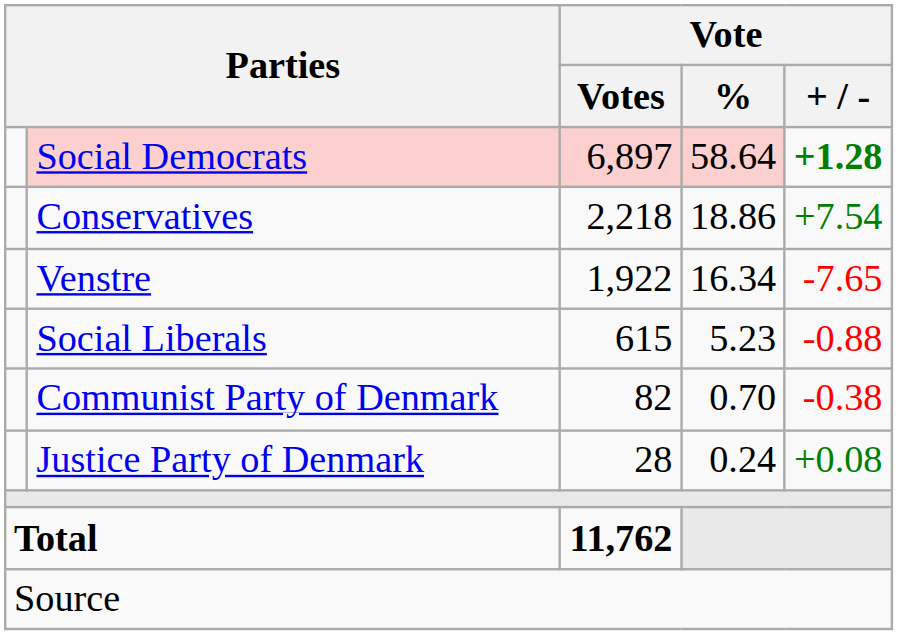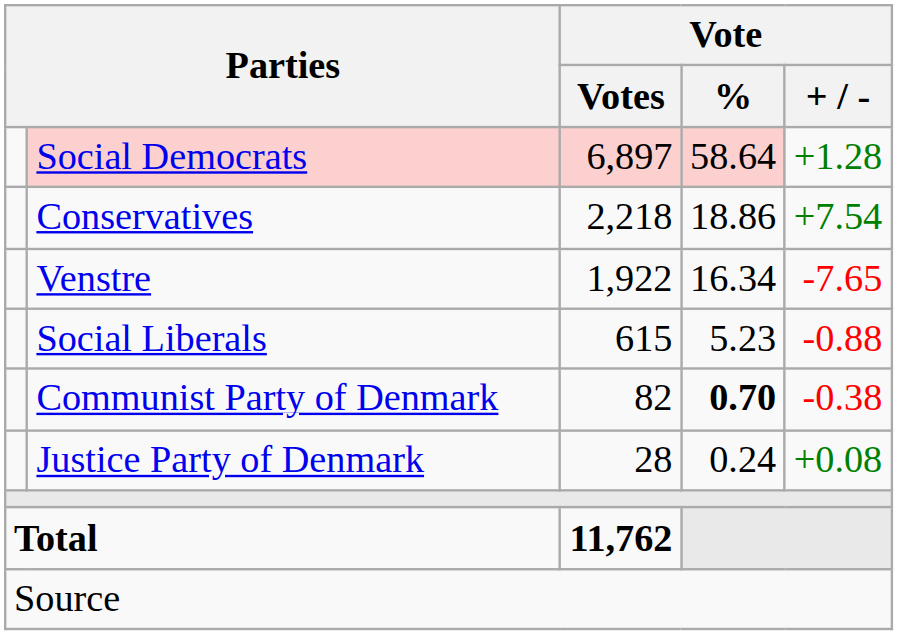Social Democrats | Vote / + / -: bold -> normal
Communist Party of Denmark | Vote / %: normal -> bold
